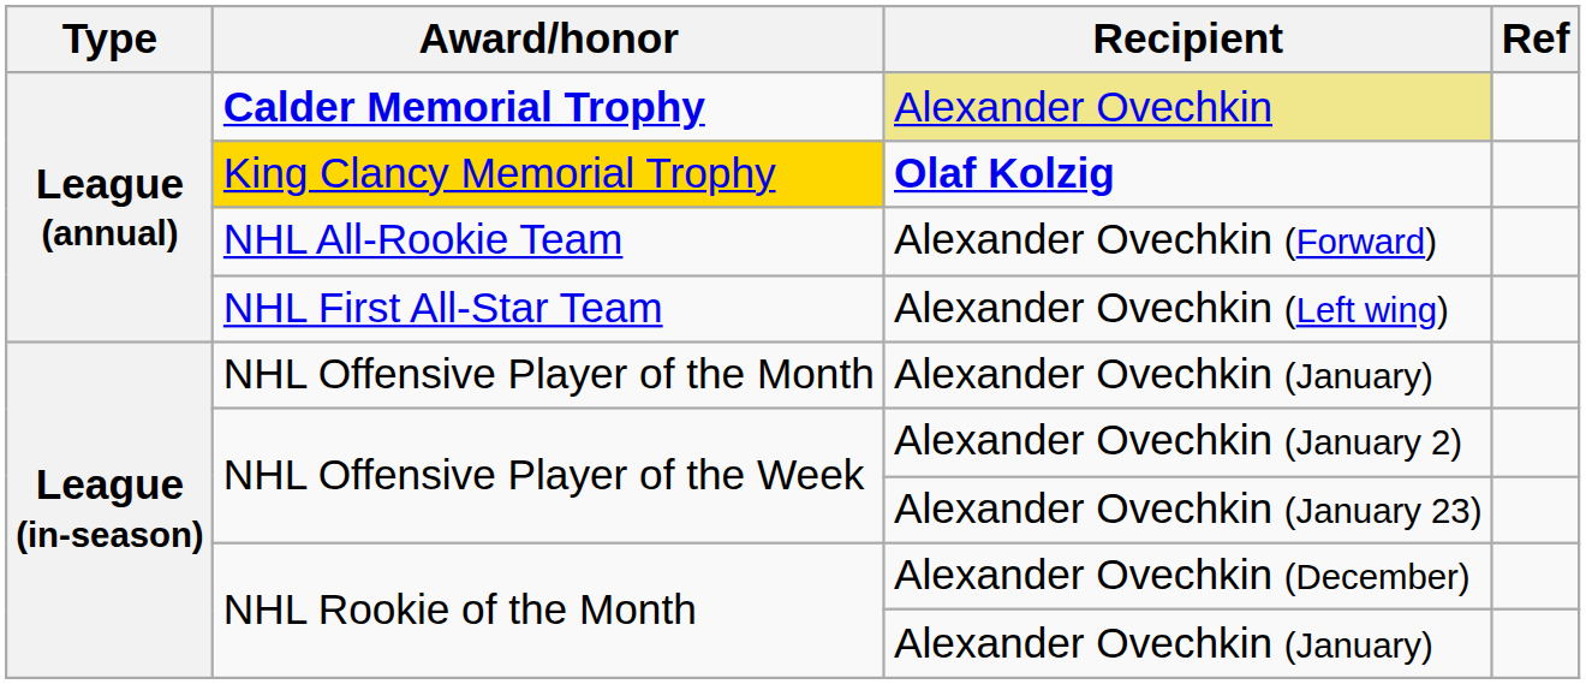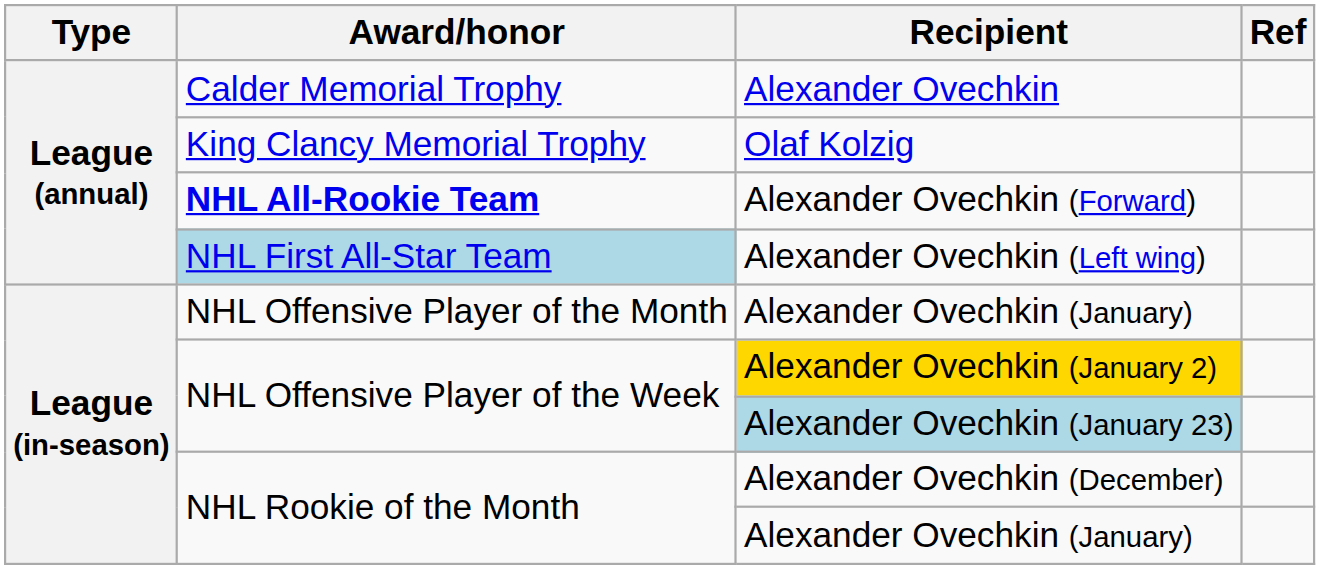Alexander Ovechkin | Award/honor: bold -> normal
Alexander Ovechkin | Recipient: khaki background -> no background
Olaf Kolzig | Award/honor: gold background -> no background
Olaf Kolzig | Recipient: bold -> normal
Alexander Ovechkin (Forward) | Award/honor: normal -> bold
Alexander Ovechkin (Left wing) | Award/honor: no background -> lightblue background
Alexander Ovechkin (January 2) | Recipient: no background -> gold background
Alexander Ovechkin (January 23) | Recipient: no background -> lightblue background
